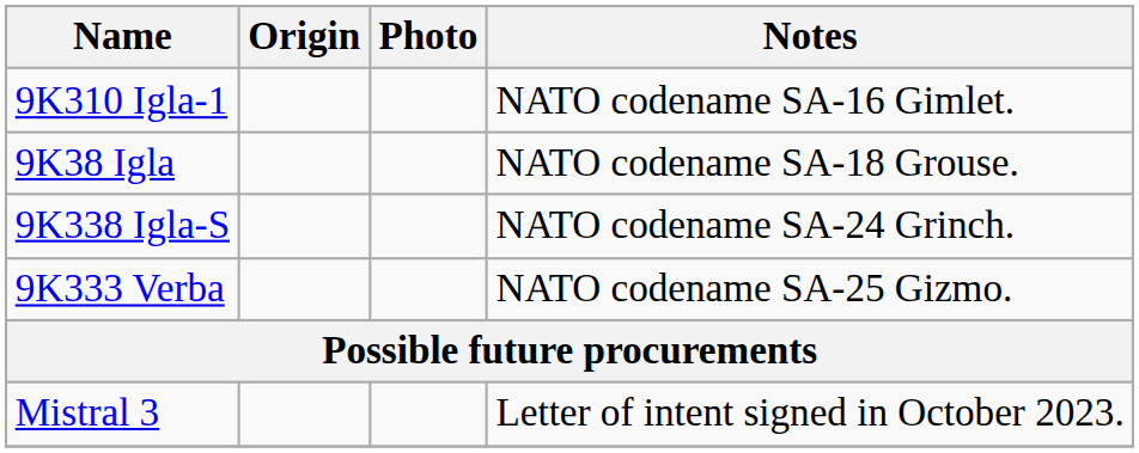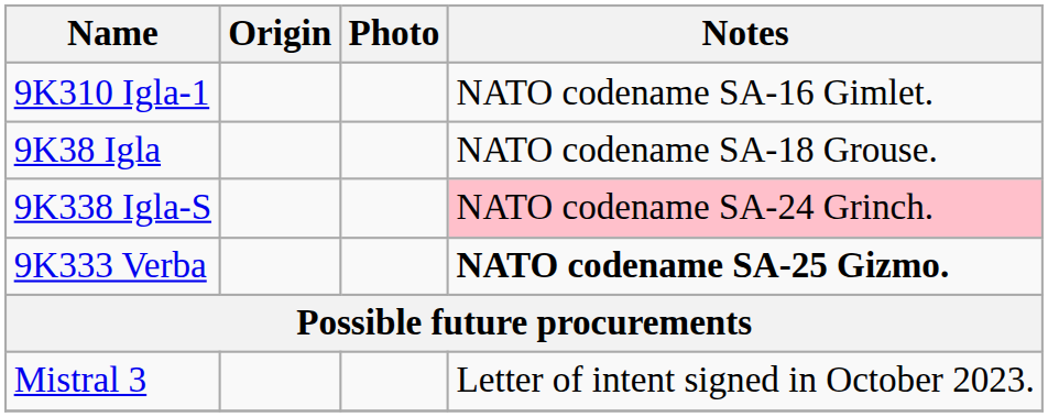9K338 Igla-S | Notes: no background -> pink background
9K333 Verba | Notes: normal -> bold
